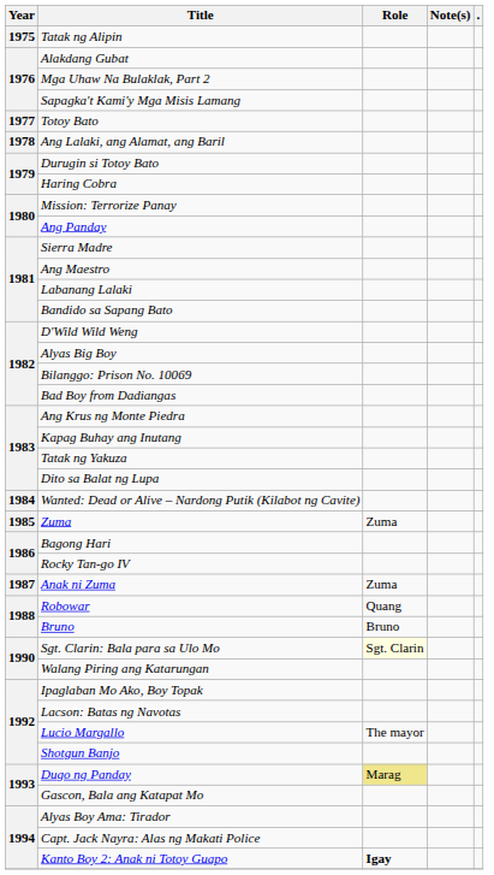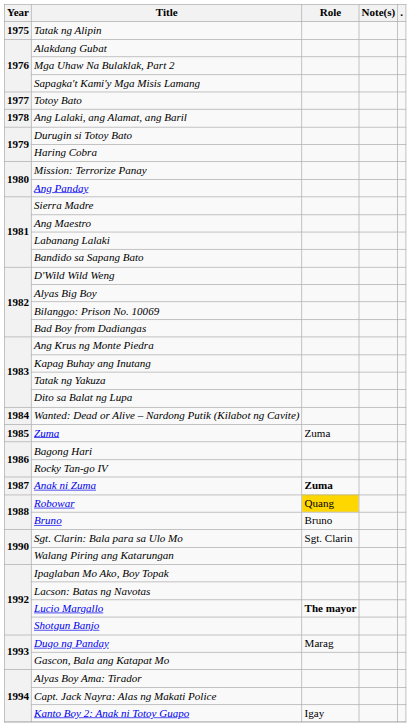Anak ni Zuma | Role: normal -> bold
Robowar | Role: no background -> gold background
Sgt. Clarin: Bala para sa Ulo Mo | Role: lightyellow background -> no background
Lucio Margallo | Role: normal -> bold
Dugo ng Panday | Role: khaki background -> no background
Kanto Boy 2: Anak ni Totoy Guapo | Role: bold -> normal
